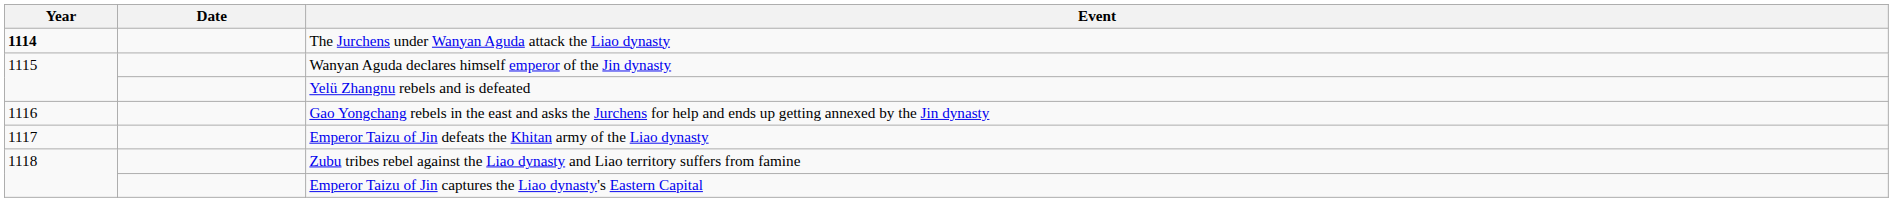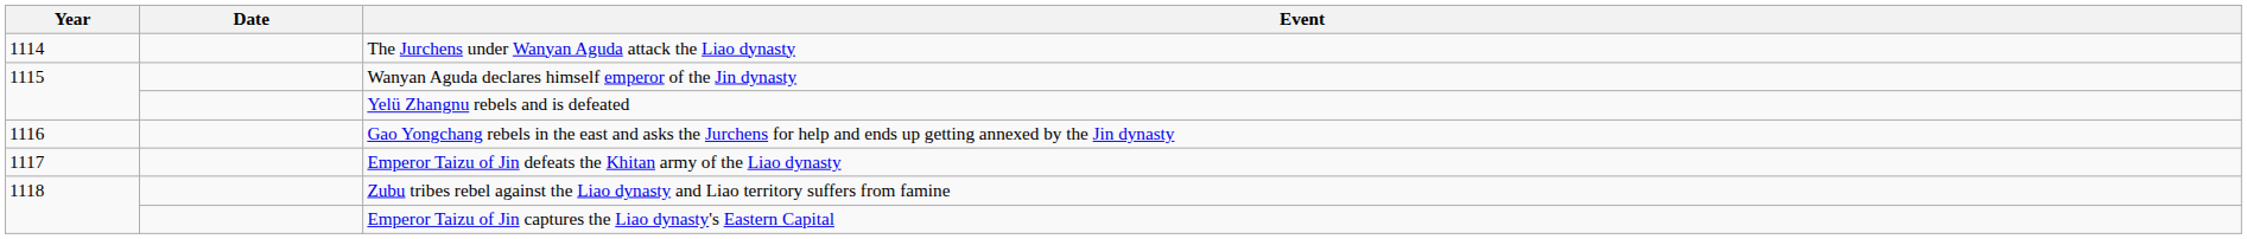The Jurchens under Wanyan Aguda attack the Liao dynasty | Year: bold -> normal
